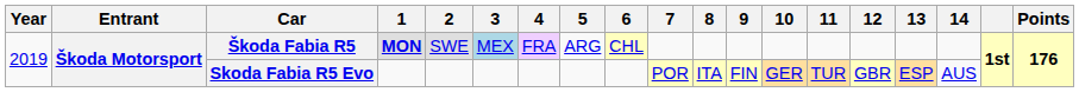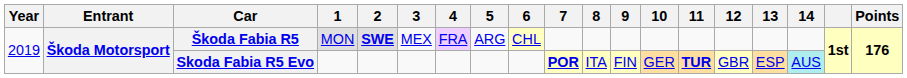Škoda Fabia R5 | 1: bold -> normal
Škoda Fabia R5 | 2: normal -> bold
Škoda Fabia R5 | 3: lightblue background -> no background
Skoda Fabia R5 Evo | 7: normal -> bold
Skoda Fabia R5 Evo | 11: normal -> bold
Skoda Fabia R5 Evo | 14: no background -> paleturquoise background
